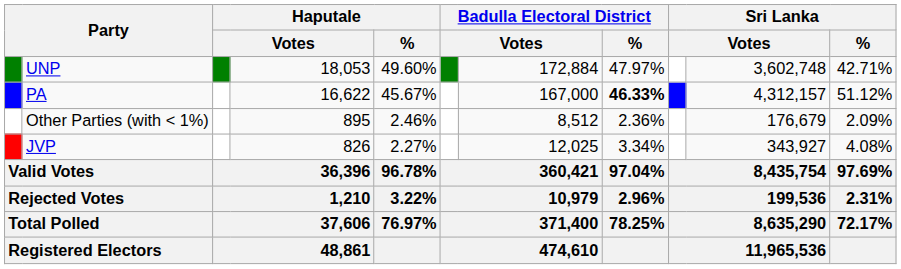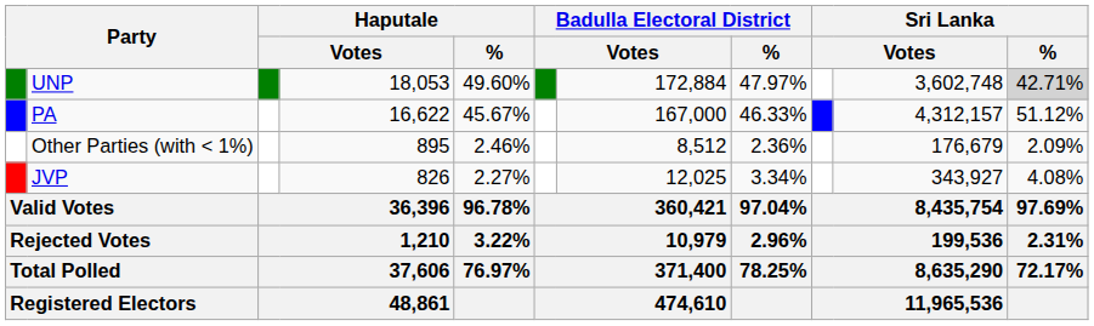UNP | Sri Lanka / %: no background -> lightgrey background
PA | Badulla Electoral District / %: bold -> normal
